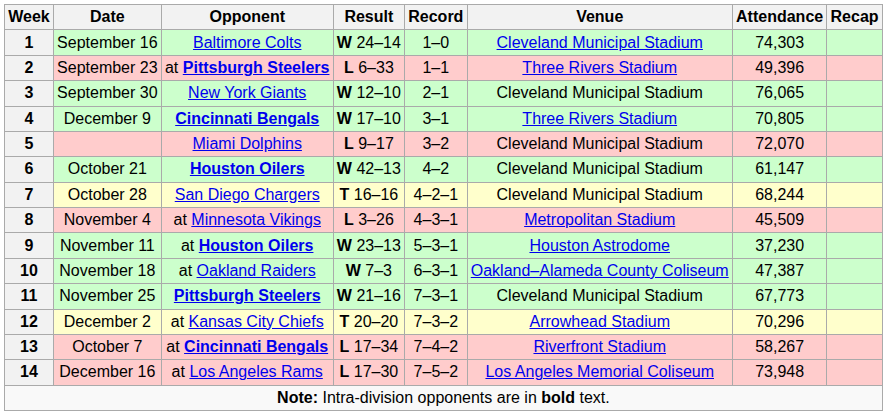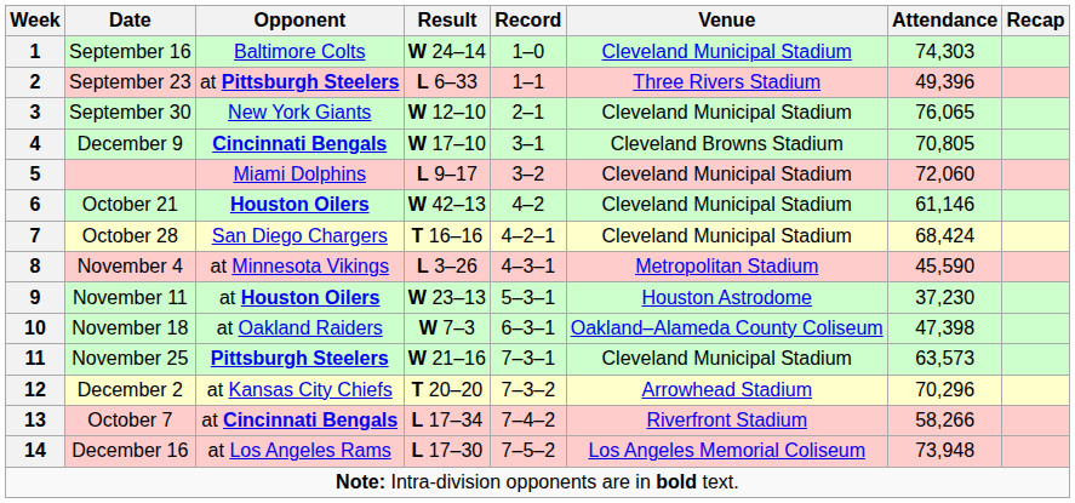4 | Venue: Three Rivers Stadium -> Cleveland Browns Stadium
5 | Attendance: 72,070 -> 72,060
6 | Attendance: 61,147 -> 61,146
7 | Attendance: 68,244 -> 68,424
8 | Attendance: 45,509 -> 45,590
10 | Attendance: 47,387 -> 47,398
11 | Attendance: 67,773 -> 63,573
13 | Attendance: 58,267 -> 58,266
